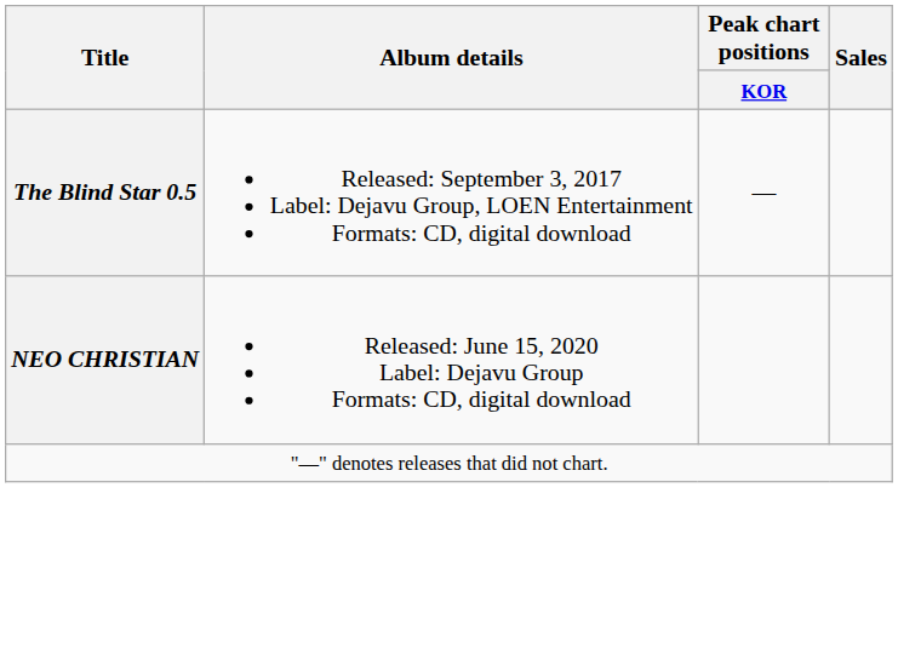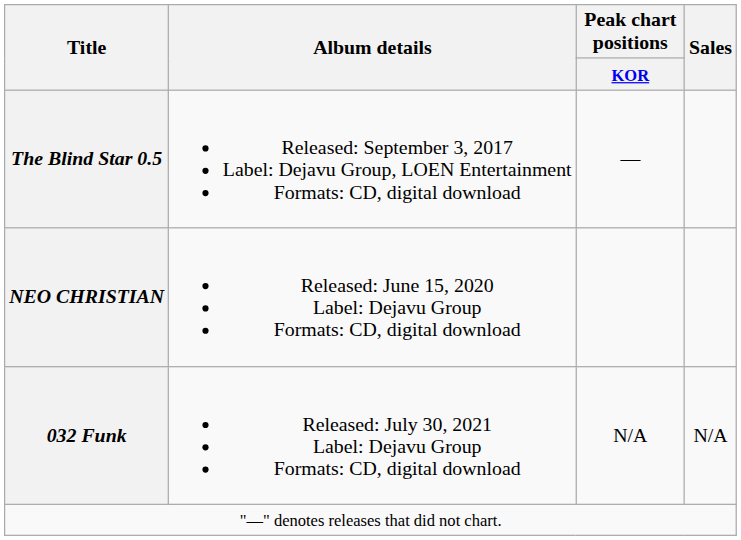+ row: 032 Funk | Released: July 30, 2021 Label: Dejavu Group Formats: CD, digital download | N/A | N/A
